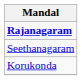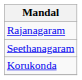row 2 | column 1: bold -> normal
